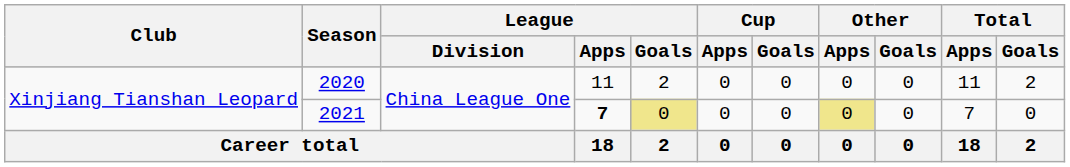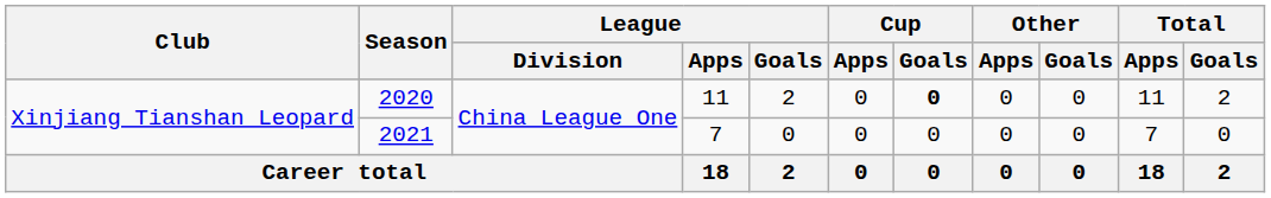2020 | Cup / Goals: normal -> bold
2021 | League / Apps: bold -> normal
2021 | League / Goals: khaki background -> no background
2021 | Other / Apps: khaki background -> no background
